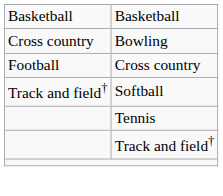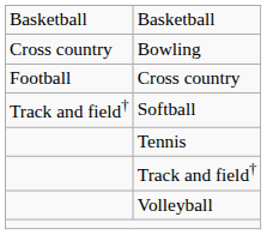+ row: Volleyball
